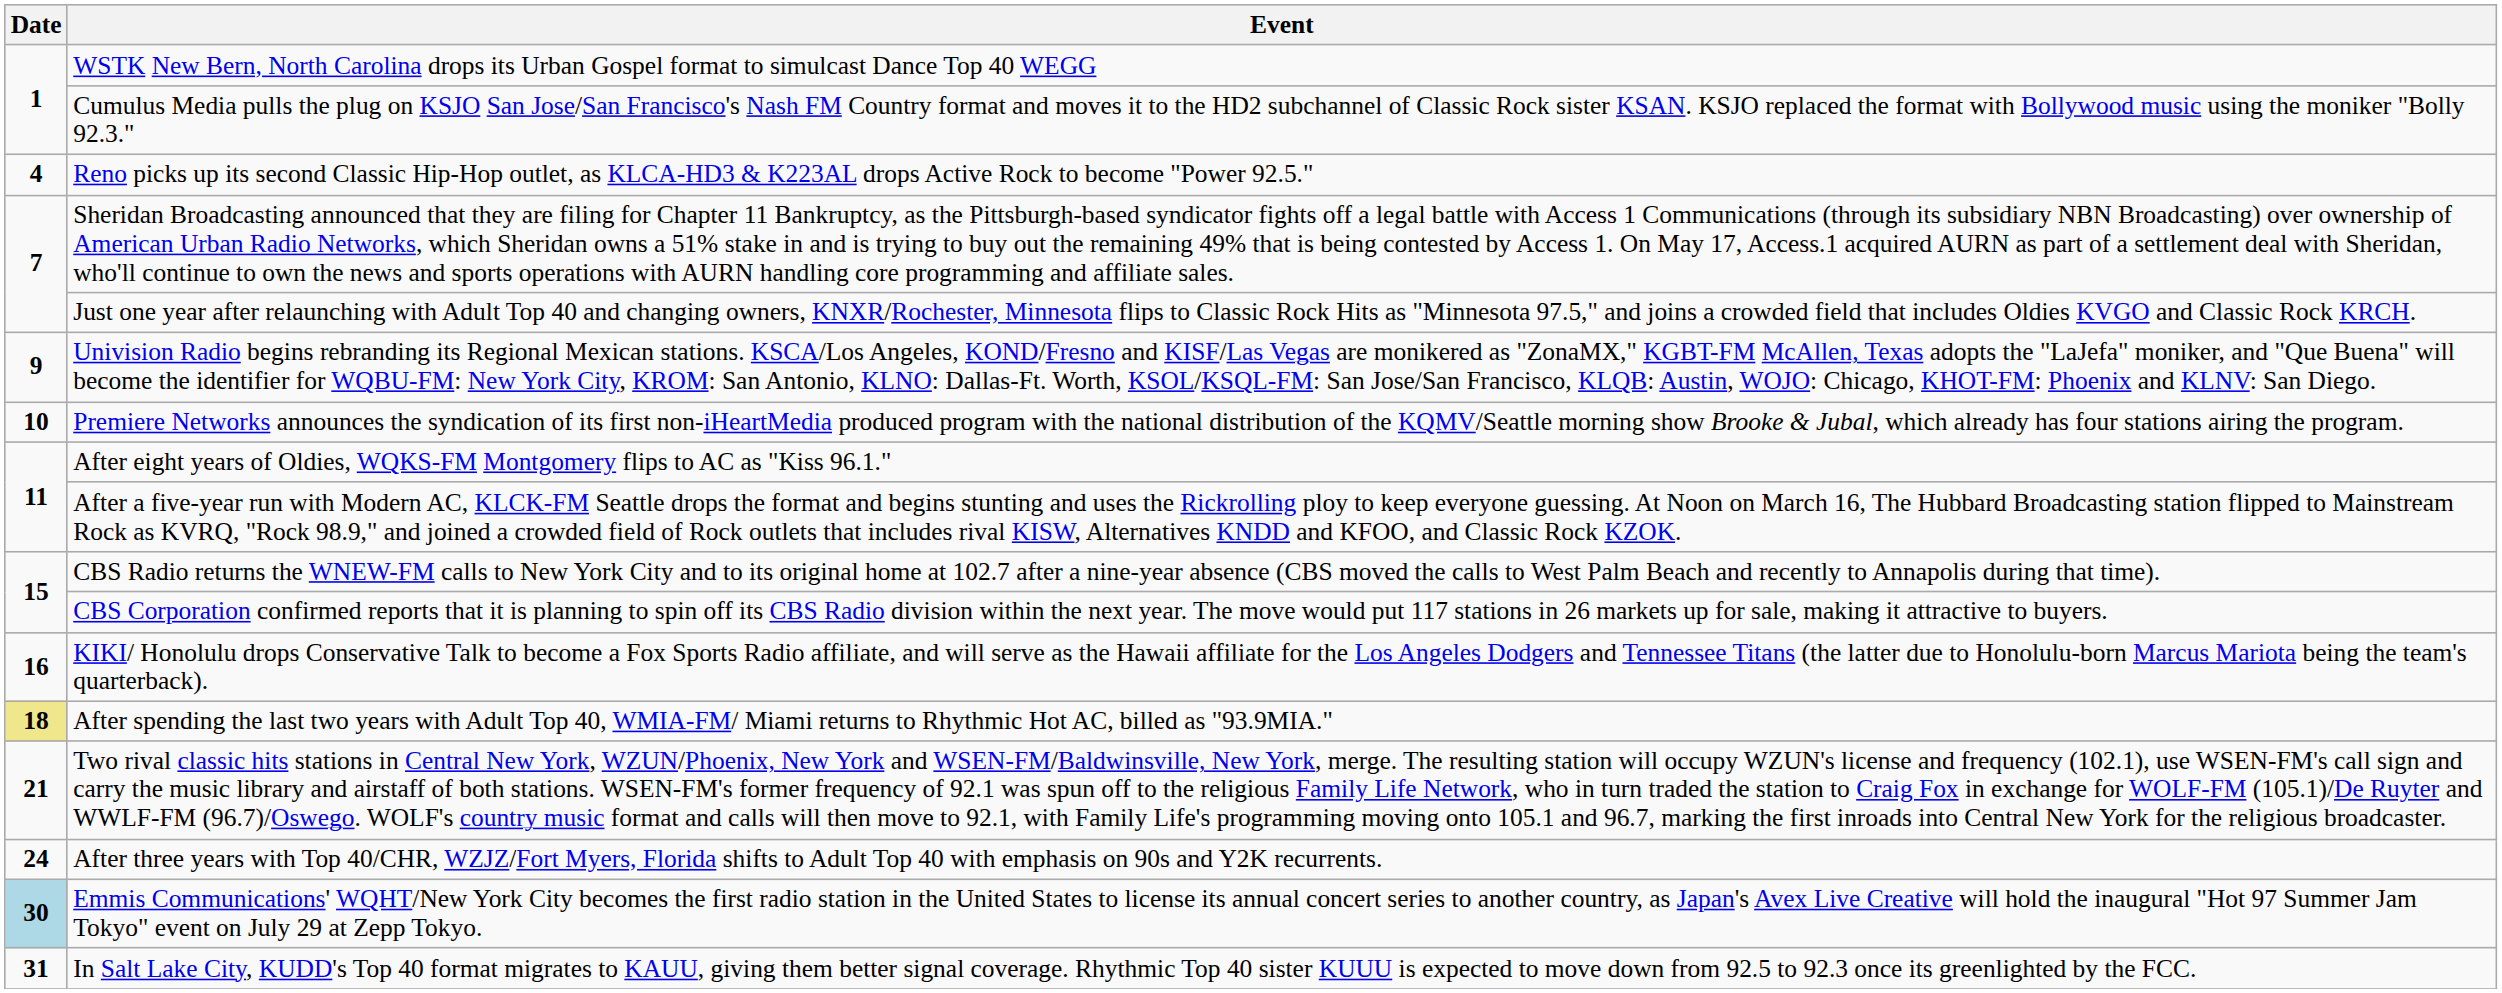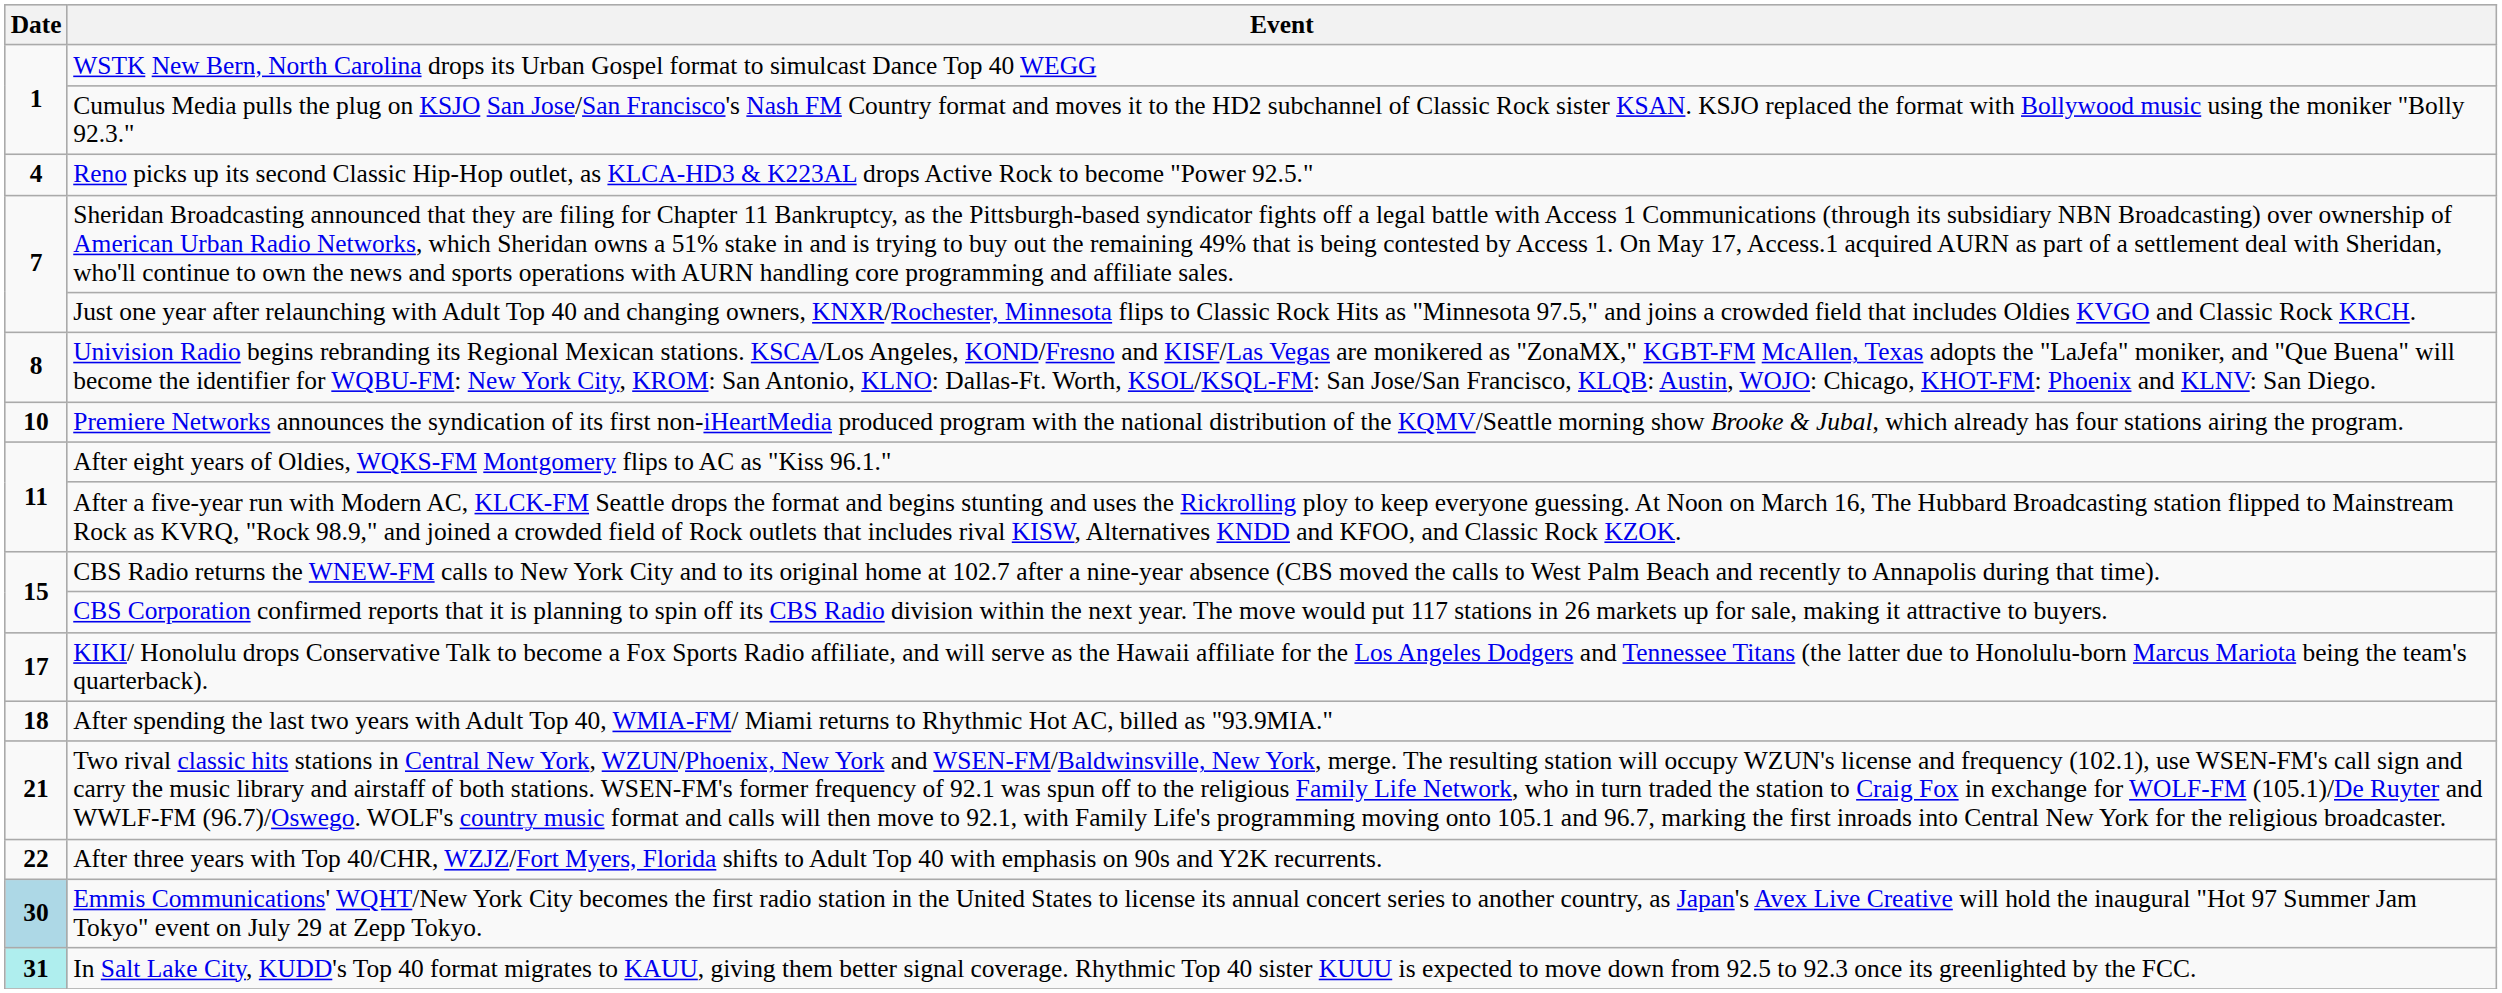row 7 | Date: 9 -> 8
row 13 | Date: 16 -> 17
row 14 | Date: khaki background -> no background
row 16 | Date: 24 -> 22
row 18 | Date: no background -> paleturquoise background
